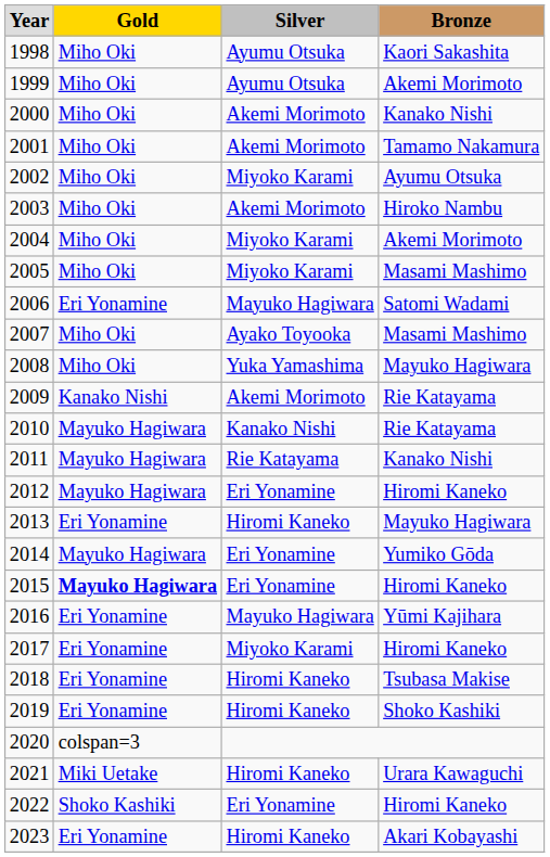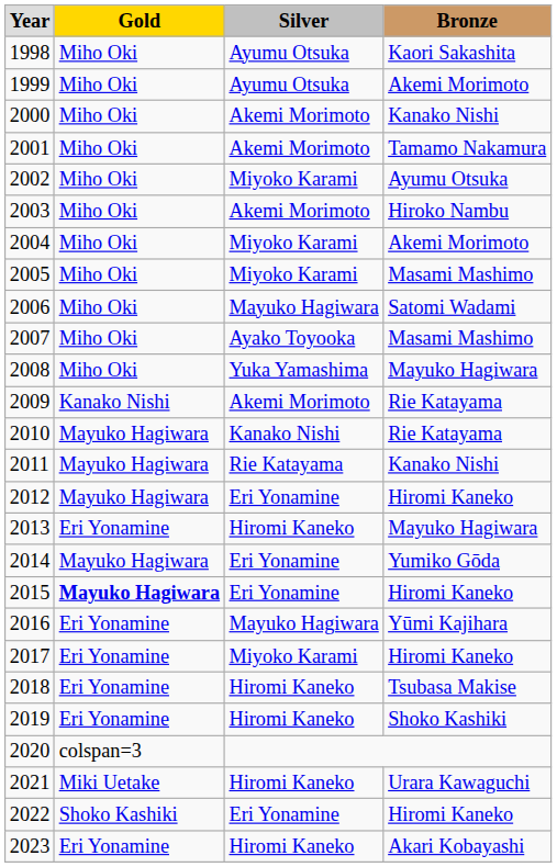2006 | Gold: Eri Yonamine -> Miho Oki
